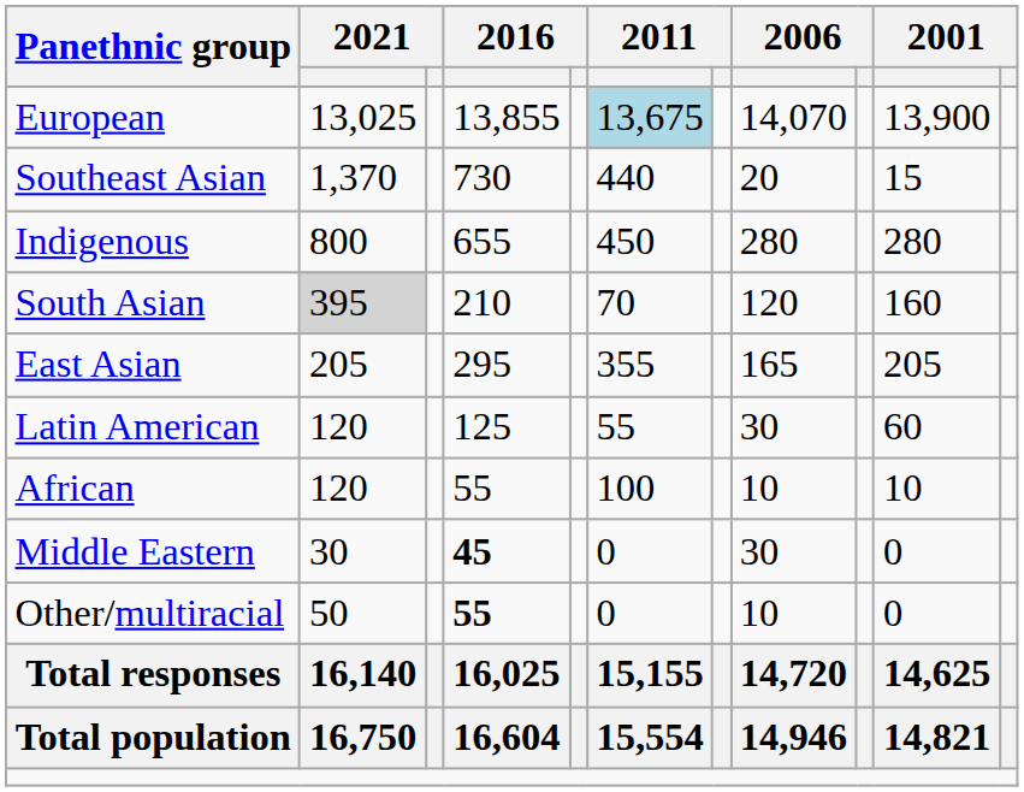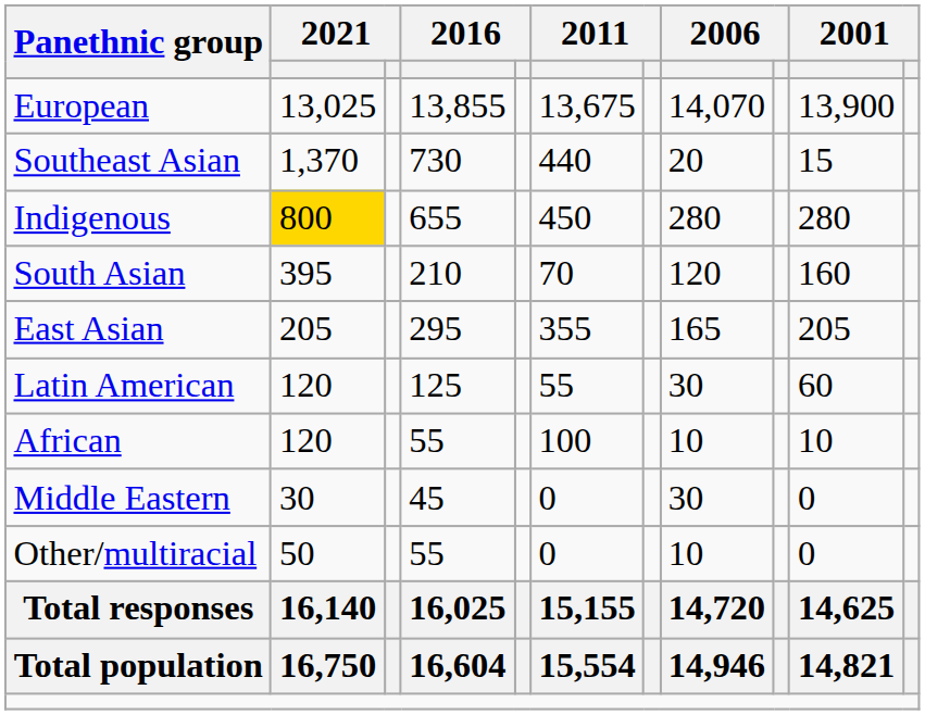European | column 6: lightblue background -> no background
Indigenous | column 2: no background -> gold background
South Asian | column 2: lightgrey background -> no background
Middle Eastern | column 4: bold -> normal
Other/multiracial | column 4: bold -> normal
